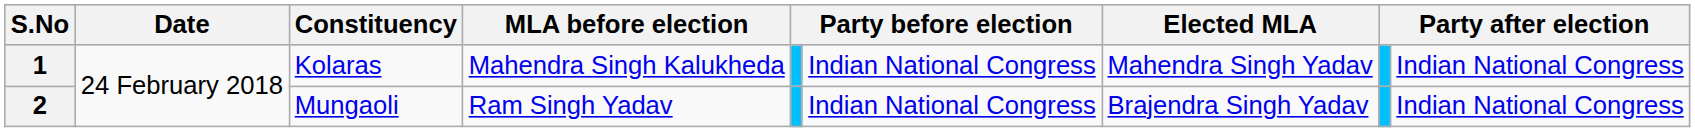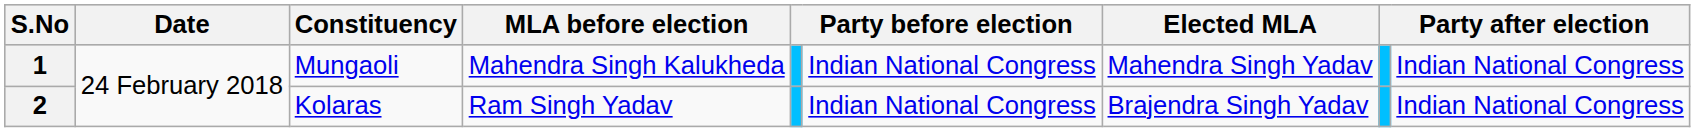1 | Constituency: Kolaras -> Mungaoli
2 | Constituency: Mungaoli -> Kolaras
